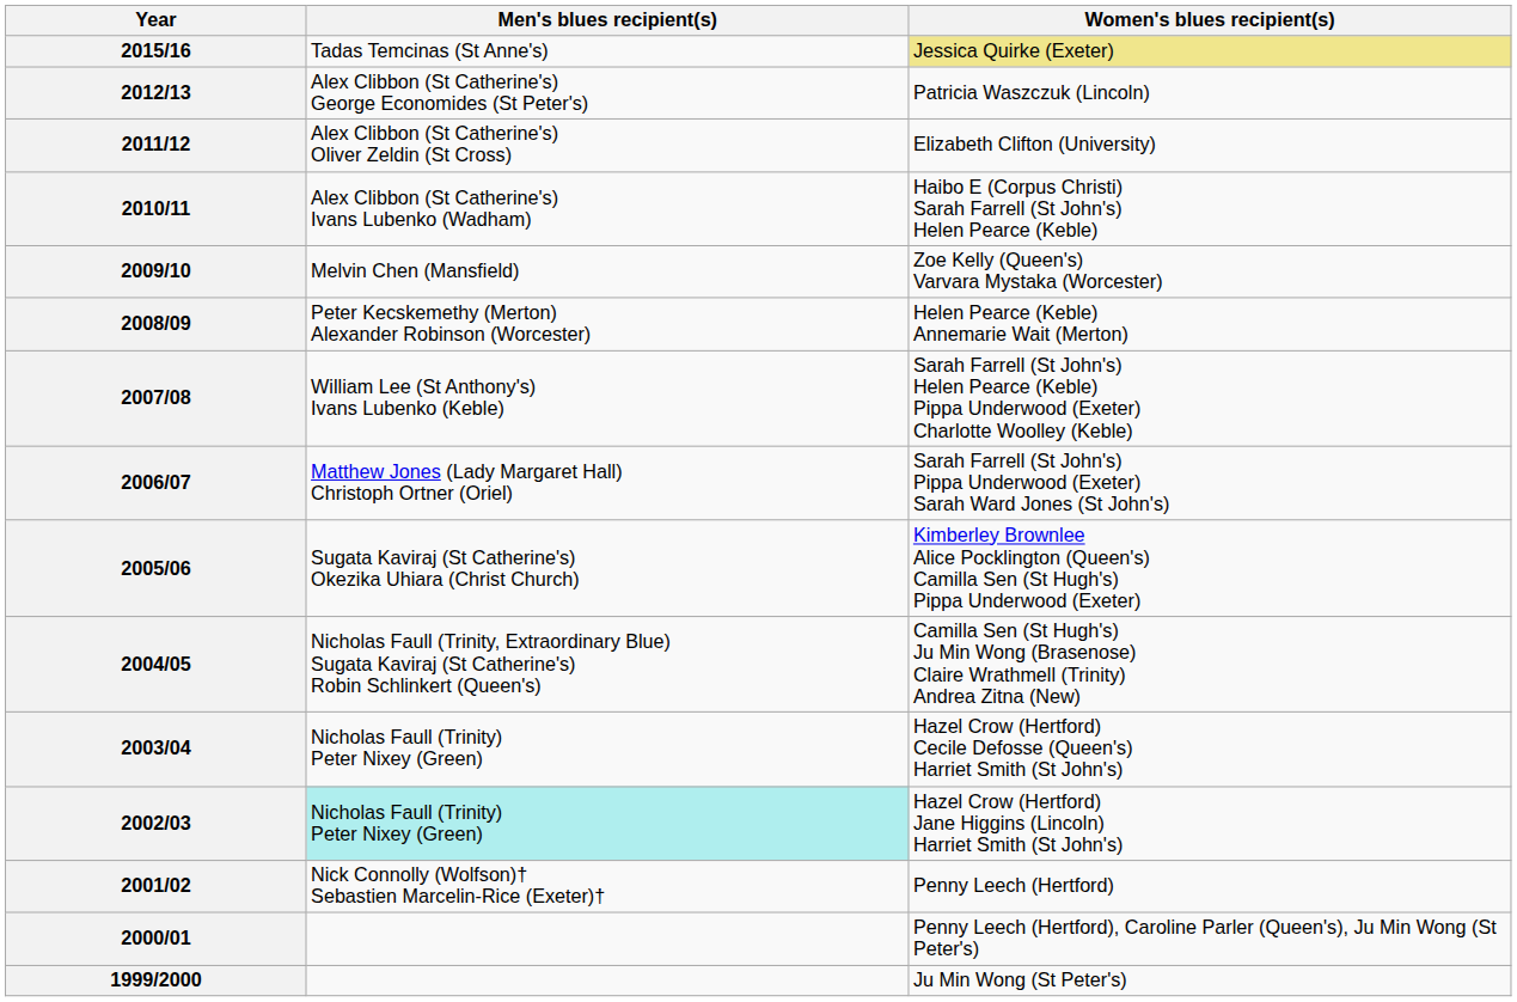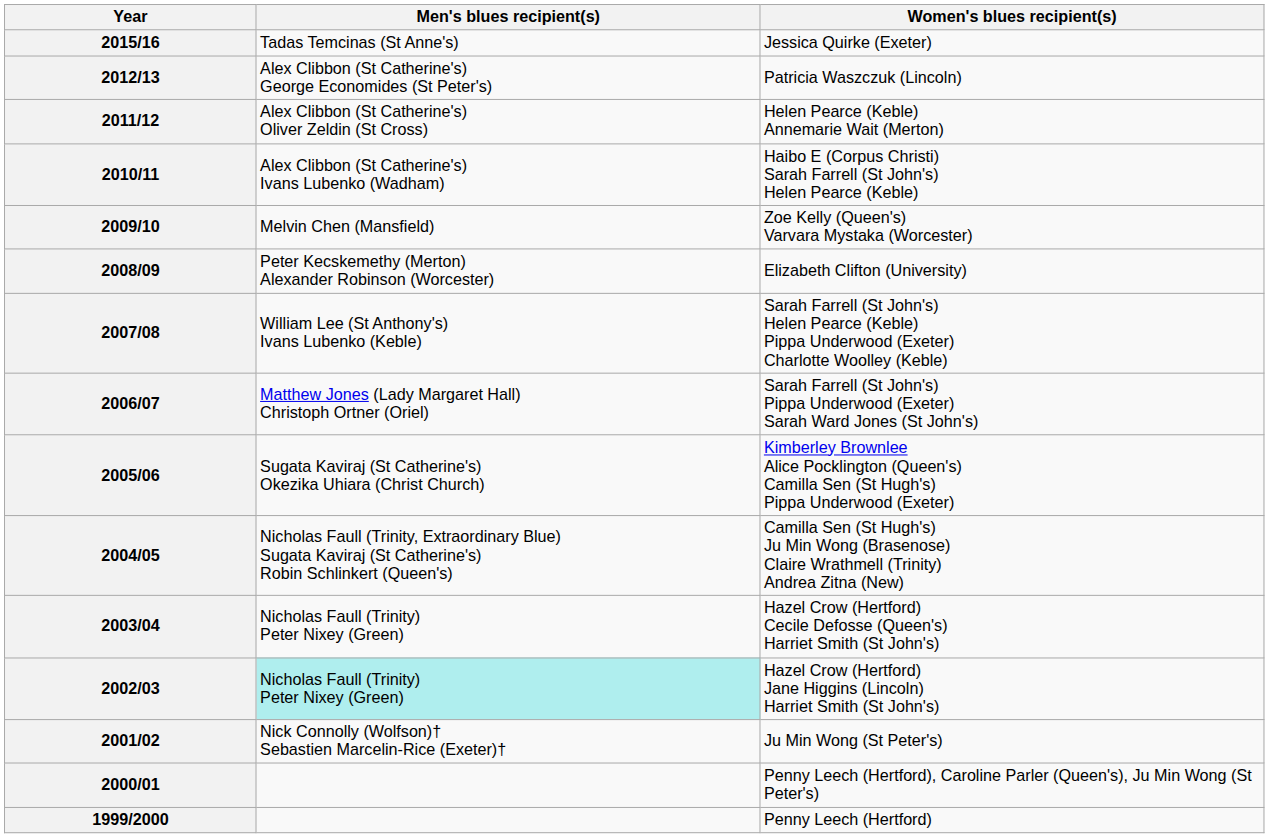2015/16 | Women's blues recipient(s): khaki background -> no background
2011/12 | Women's blues recipient(s): Elizabeth Clifton (University) -> Helen Pearce (Keble) Annemarie Wait (Merton)
2008/09 | Women's blues recipient(s): Helen Pearce (Keble) Annemarie Wait (Merton) -> Elizabeth Clifton (University)
2001/02 | Women's blues recipient(s): Penny Leech (Hertford) -> Ju Min Wong (St Peter's)
1999/2000 | Women's blues recipient(s): Ju Min Wong (St Peter's) -> Penny Leech (Hertford)
